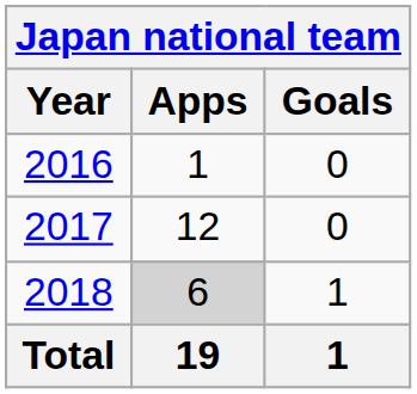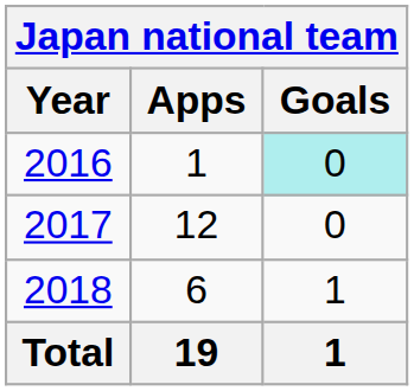2016 | Goals: no background -> paleturquoise background
2018 | Apps: lightgrey background -> no background
